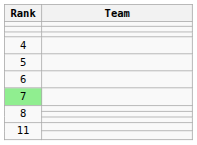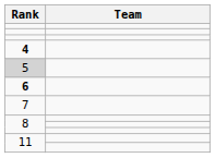row 5 | Rank: normal -> bold
row 6 | Rank: no background -> lightgrey background
row 7 | Rank: normal -> bold
row 8 | Rank: lightgreen background -> no background
